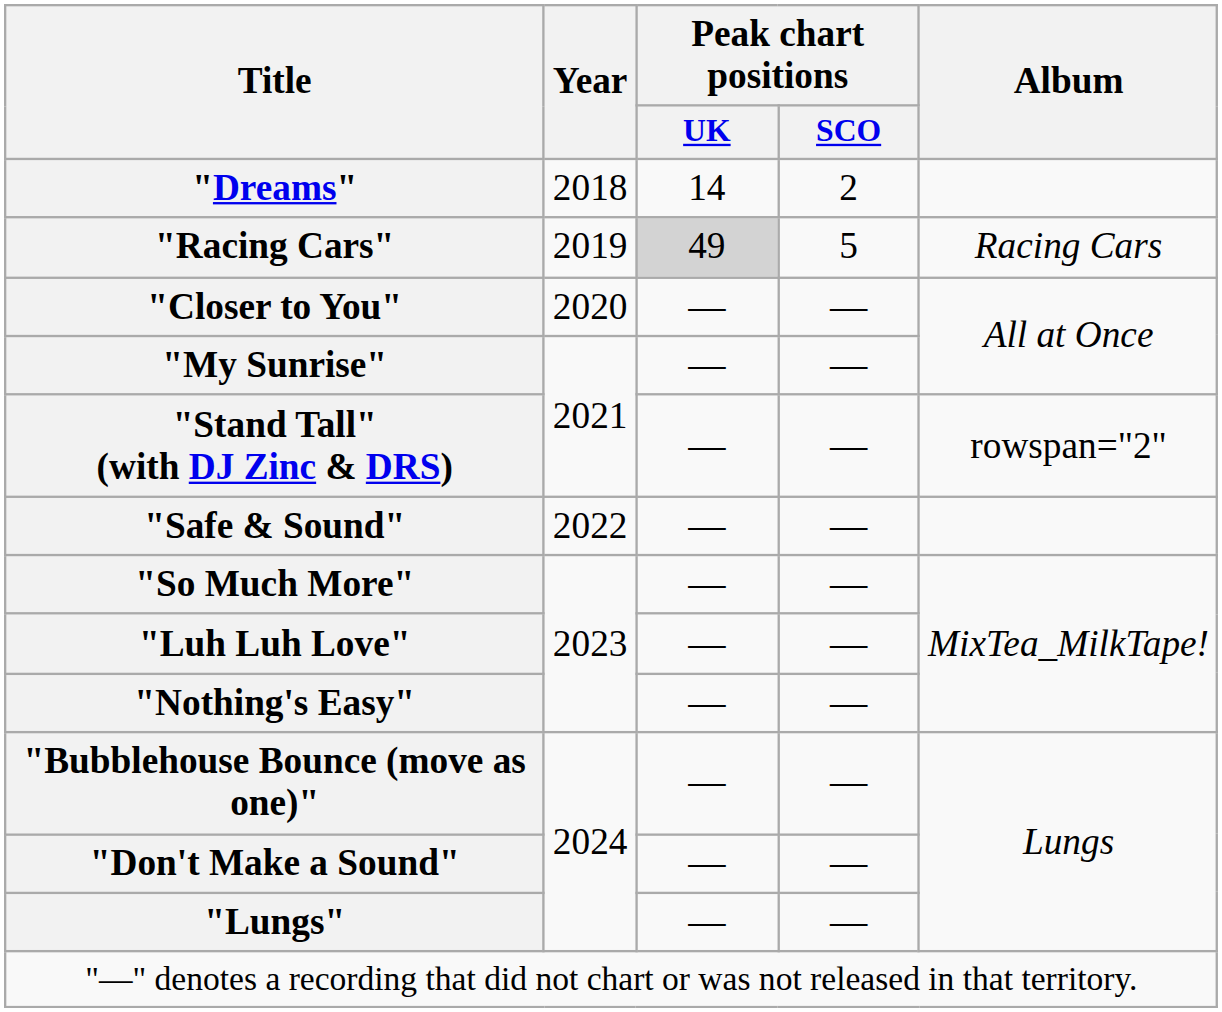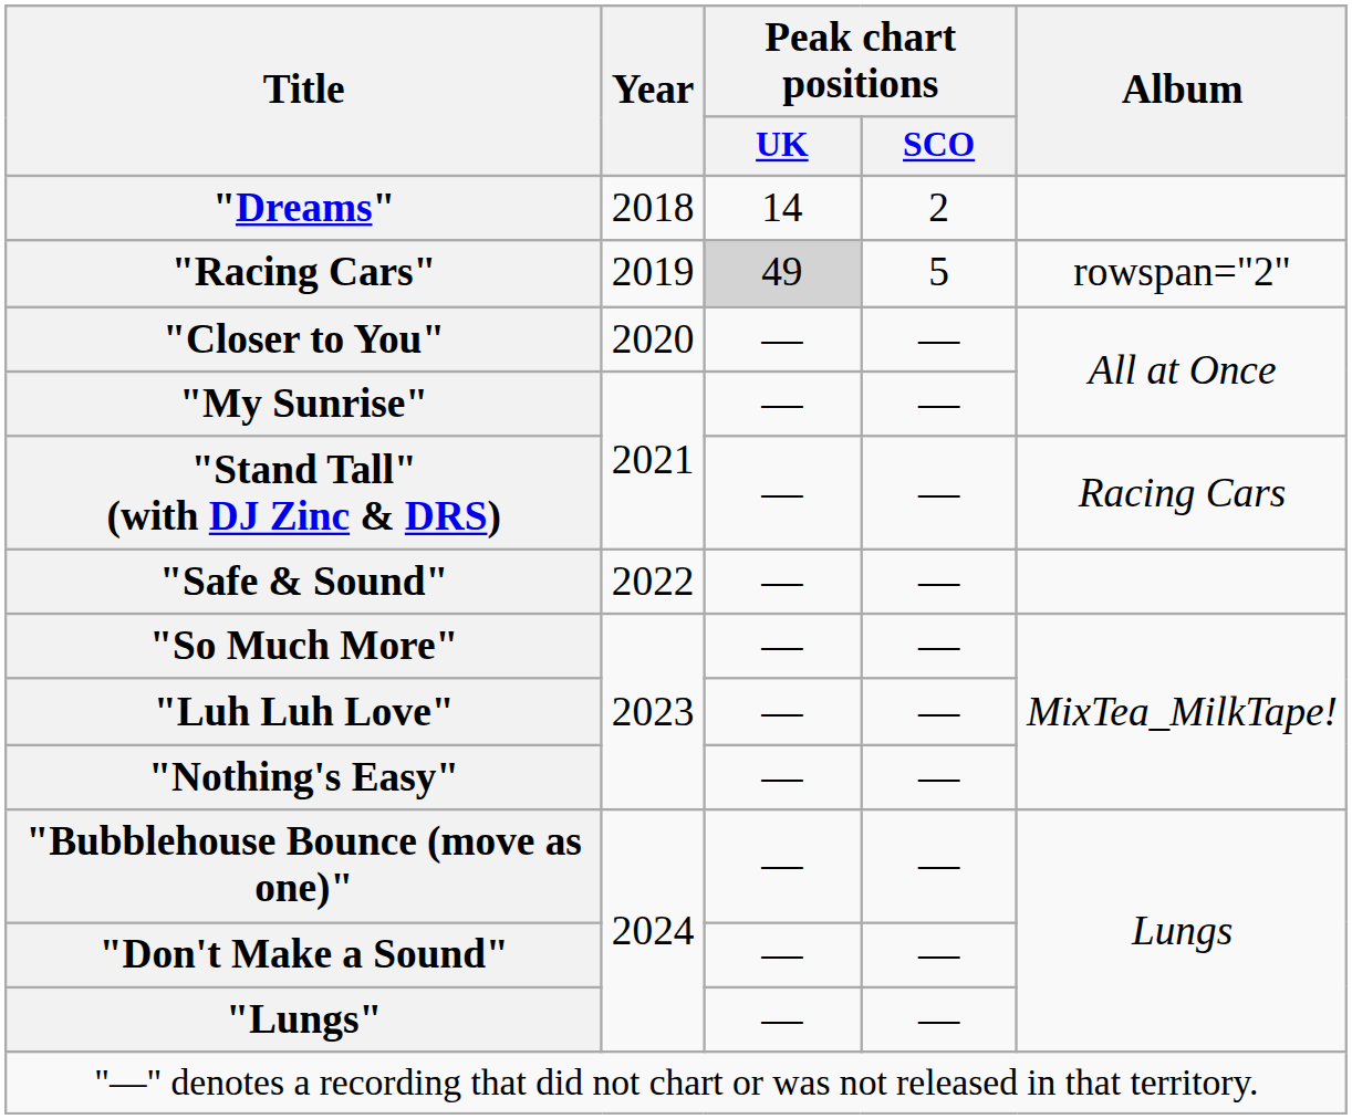"Racing Cars" | Album: Racing Cars -> rowspan="2"
"Stand Tall" (with DJ Zinc & DRS) | Album: rowspan="2" -> Racing Cars
